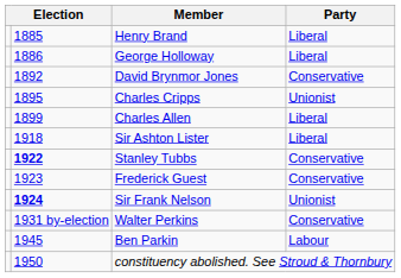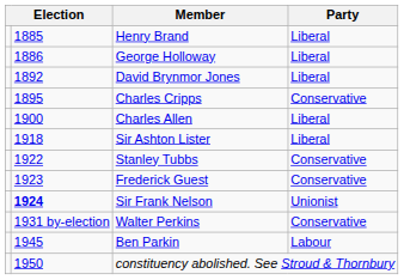David Brynmor Jones | Party: Conservative -> Liberal
Charles Cripps | Party: Unionist -> Conservative
Charles Allen | column 2: 1899 -> 1900
Stanley Tubbs | column 2: bold -> normal
